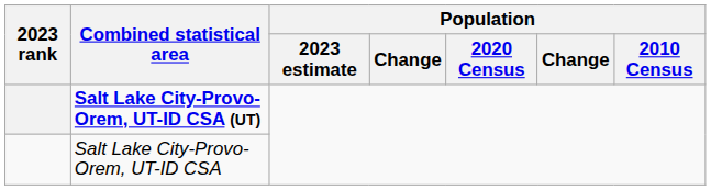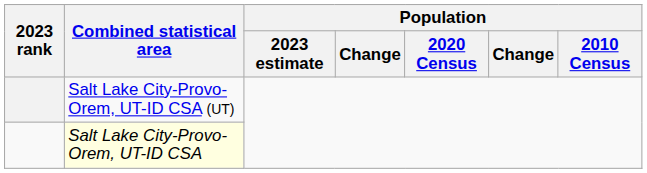Salt Lake City-Provo-Orem, UT-ID CSA (UT) | Combined statistical area: bold -> normal
Salt Lake City-Provo-Orem, UT-ID CSA | Combined statistical area: no background -> lightyellow background
